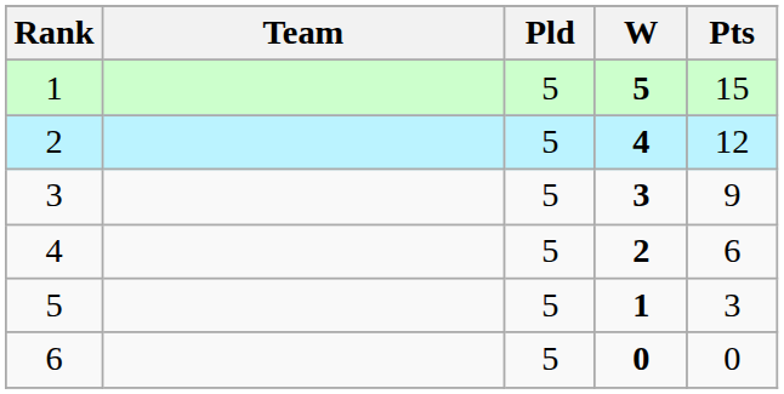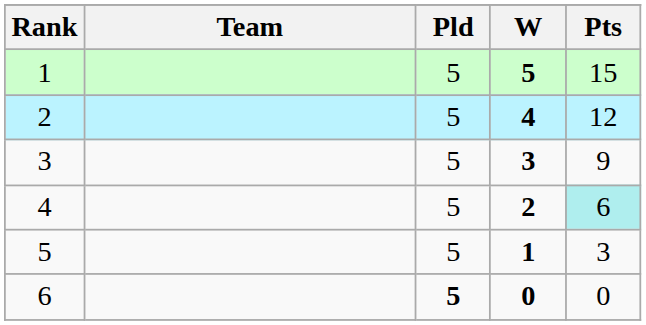row 5 | Pts: no background -> paleturquoise background
row 7 | Pld: normal -> bold
